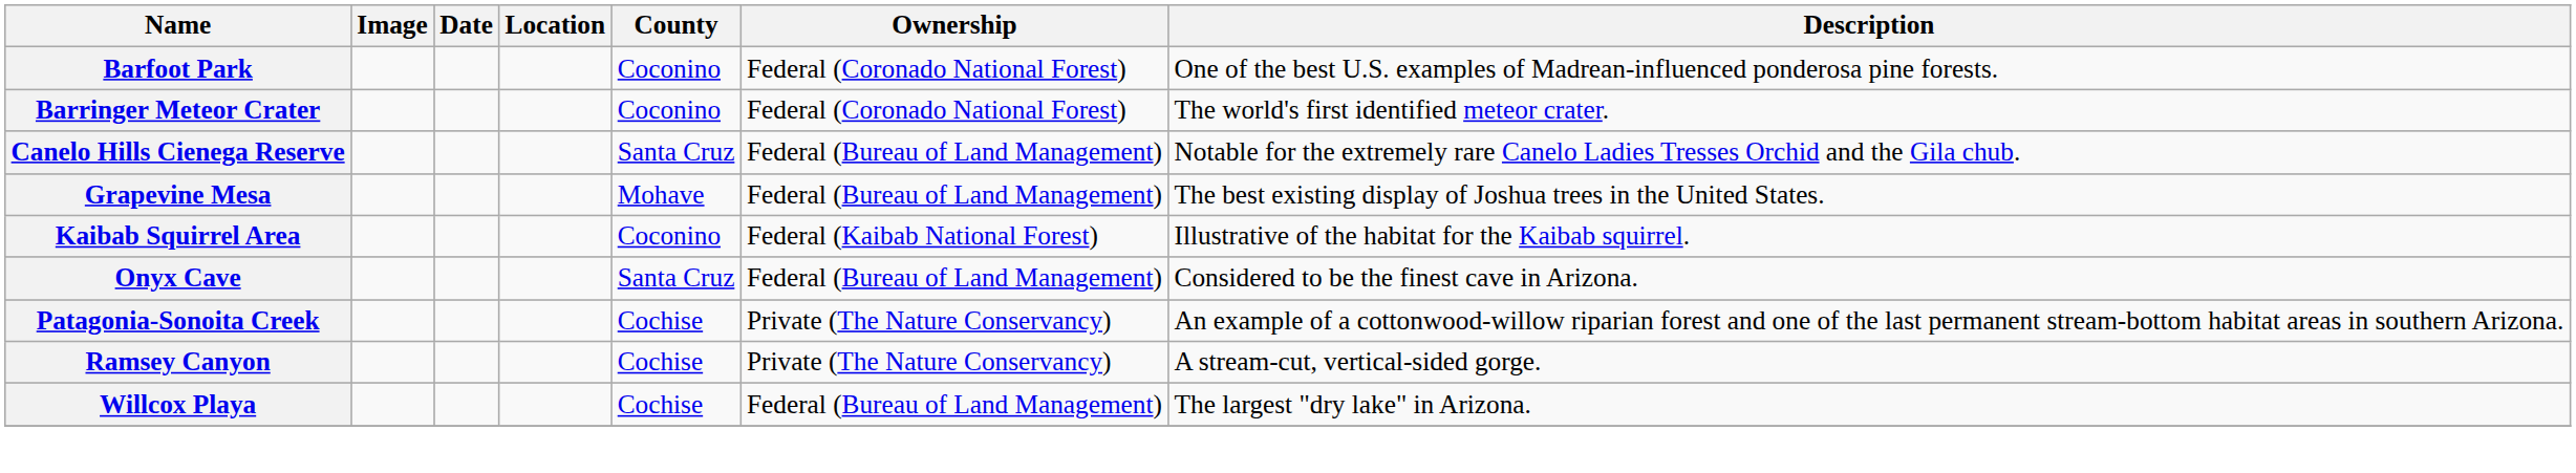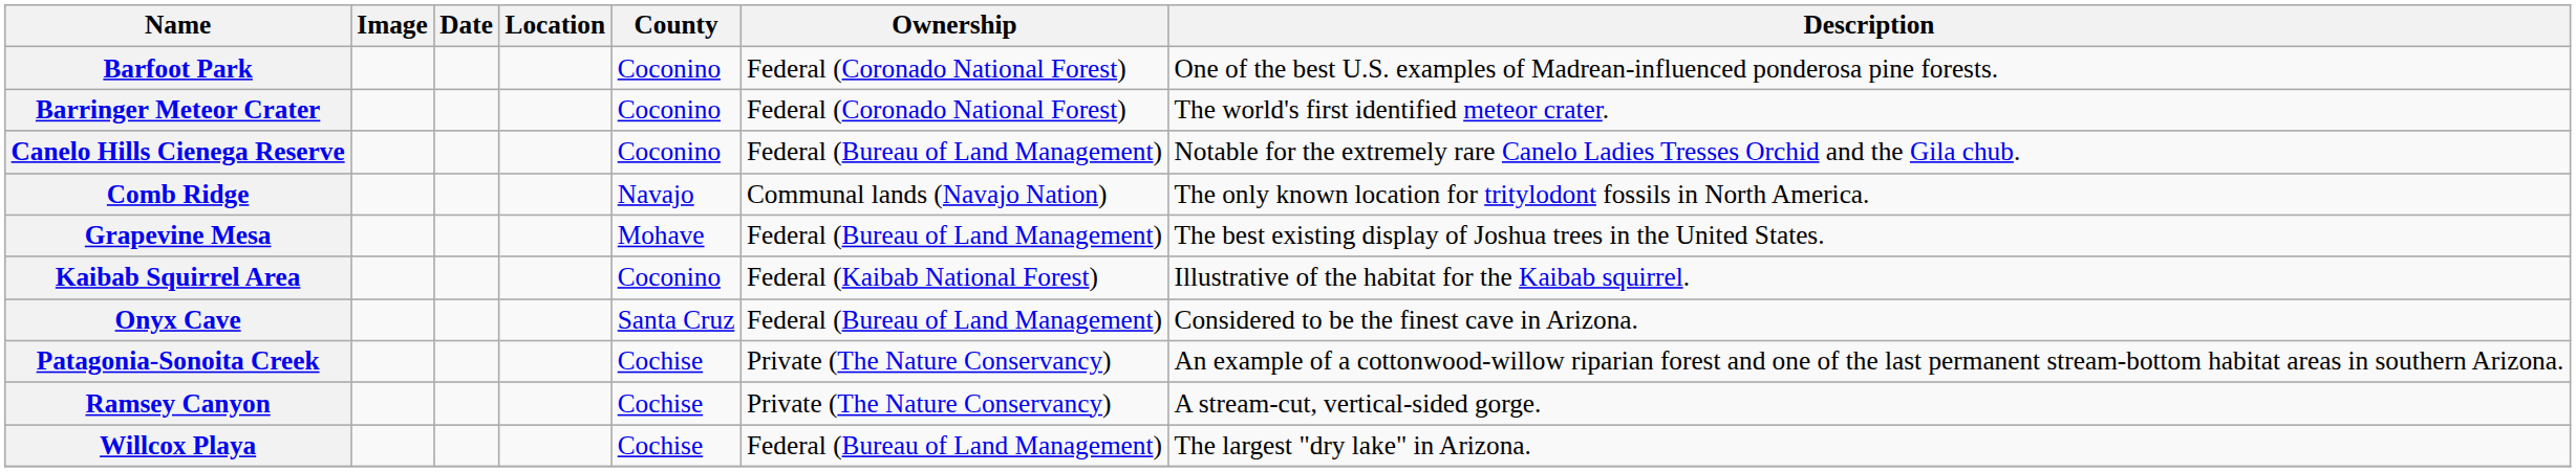Canelo Hills Cienega Reserve | County: Santa Cruz -> Coconino
+ row: Comb Ridge | Navajo | Communal lands (Navajo Nation) | The only known location for tritylodont fossils in North America.
